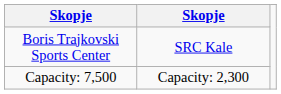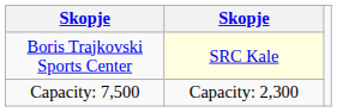Boris Trajkovski Sports Center | column 2: no background -> lightyellow background
